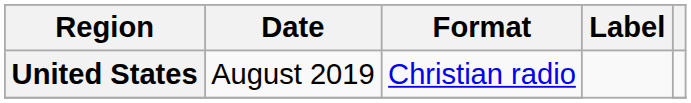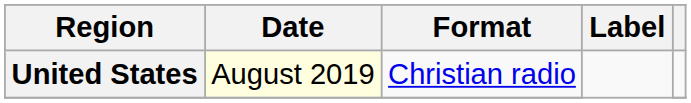United States | Date: no background -> lightyellow background
